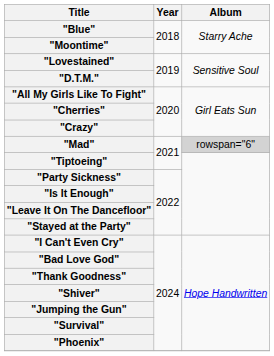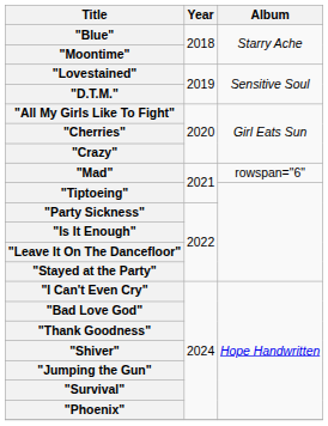"Mad" | Album: lightgrey background -> no background
